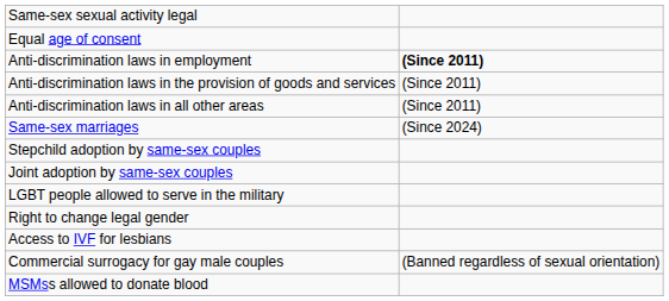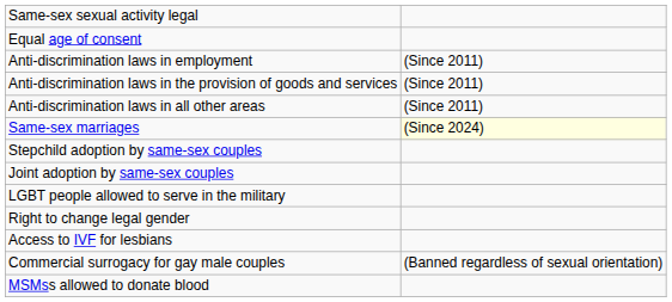Anti-discrimination laws in employment | column 2: bold -> normal
Same-sex marriages | column 2: no background -> lightyellow background
